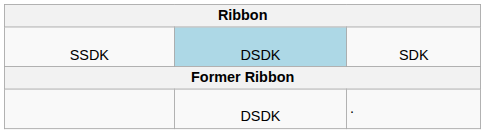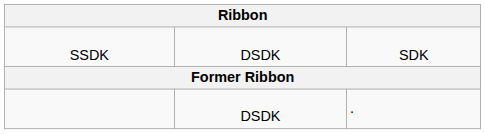SSDK | column 2: lightblue background -> no background
